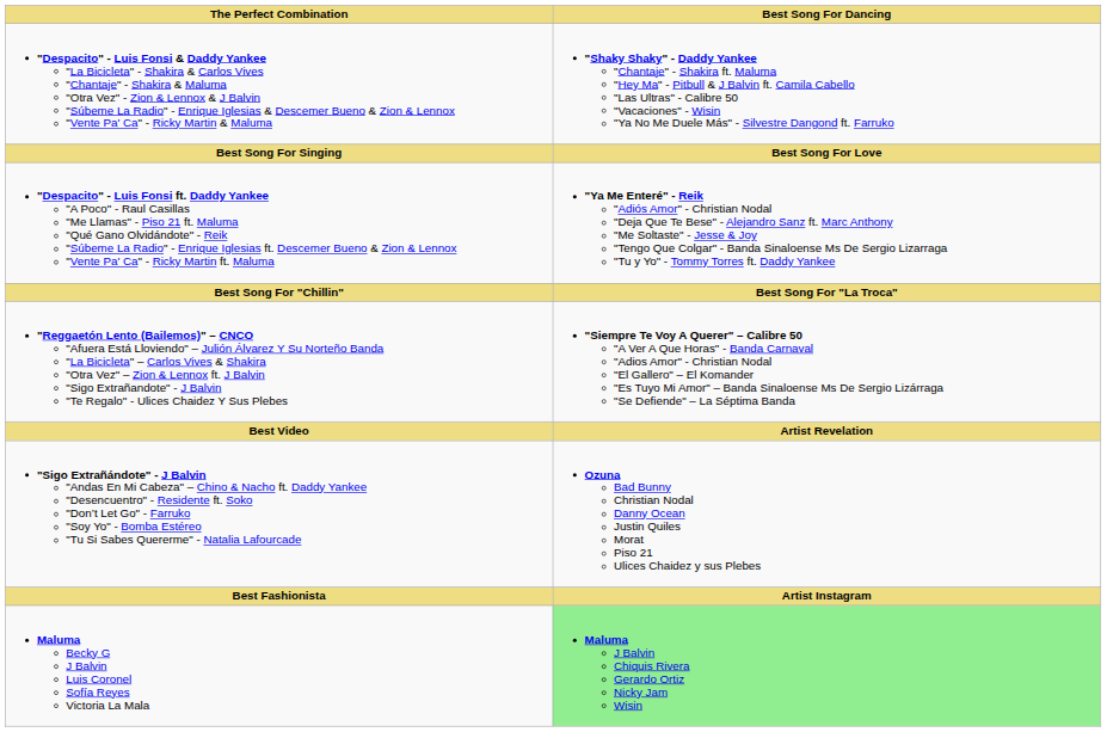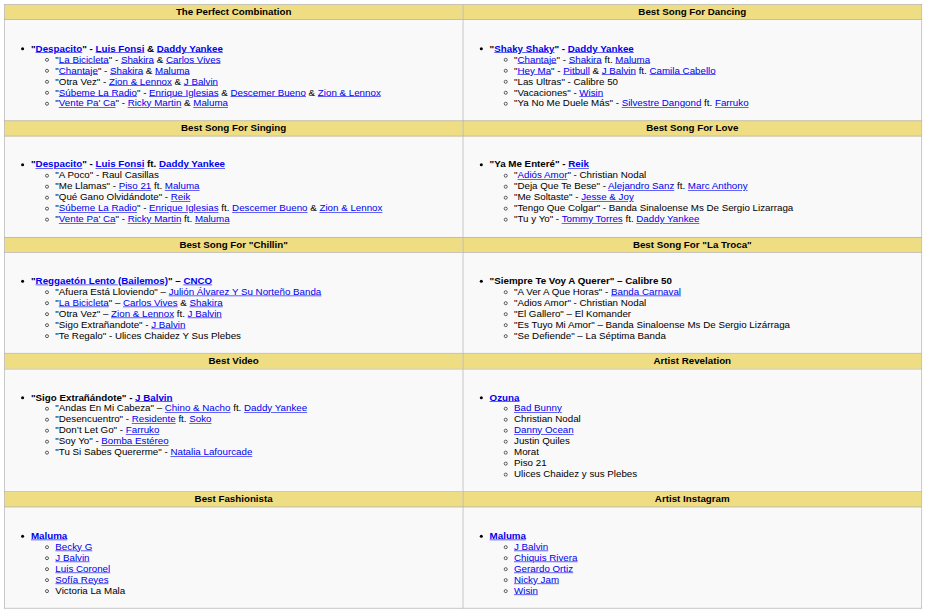row 10 | Best Song For Dancing: lightgreen background -> no background
